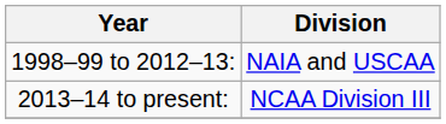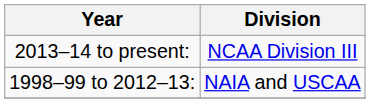rows swapped: 1998–99 to 2012–13: <-> 2013–14 to present:
